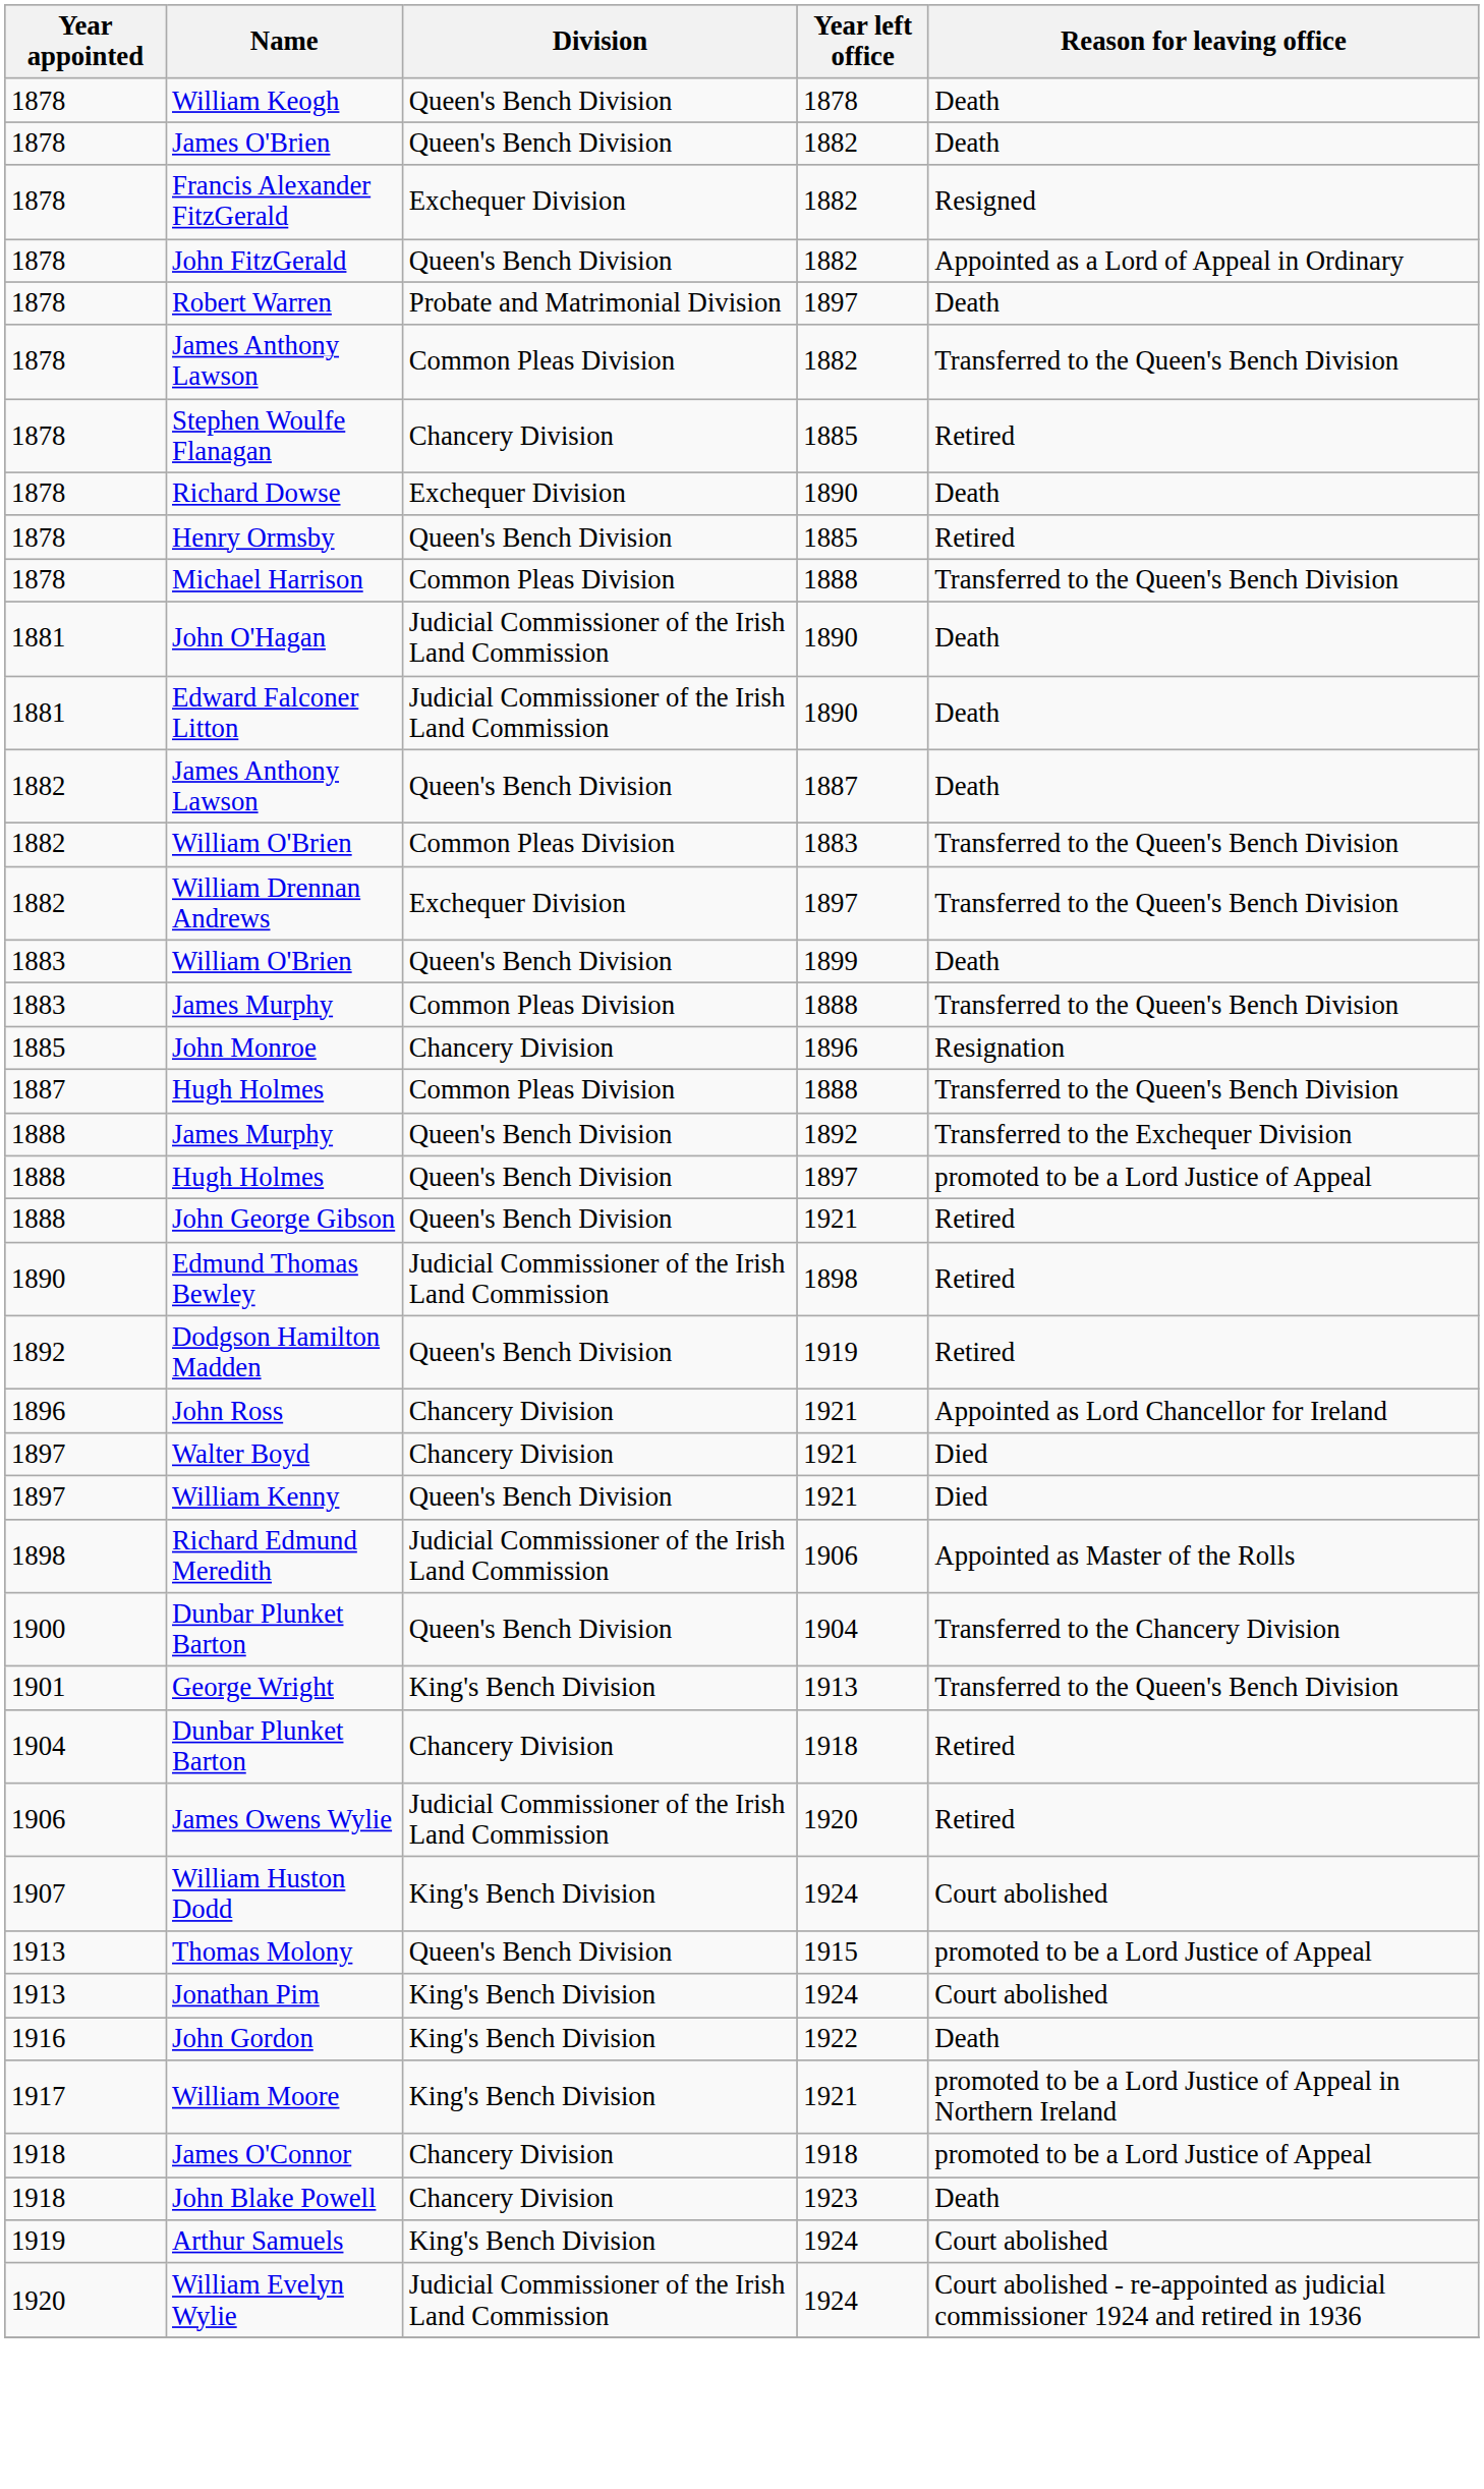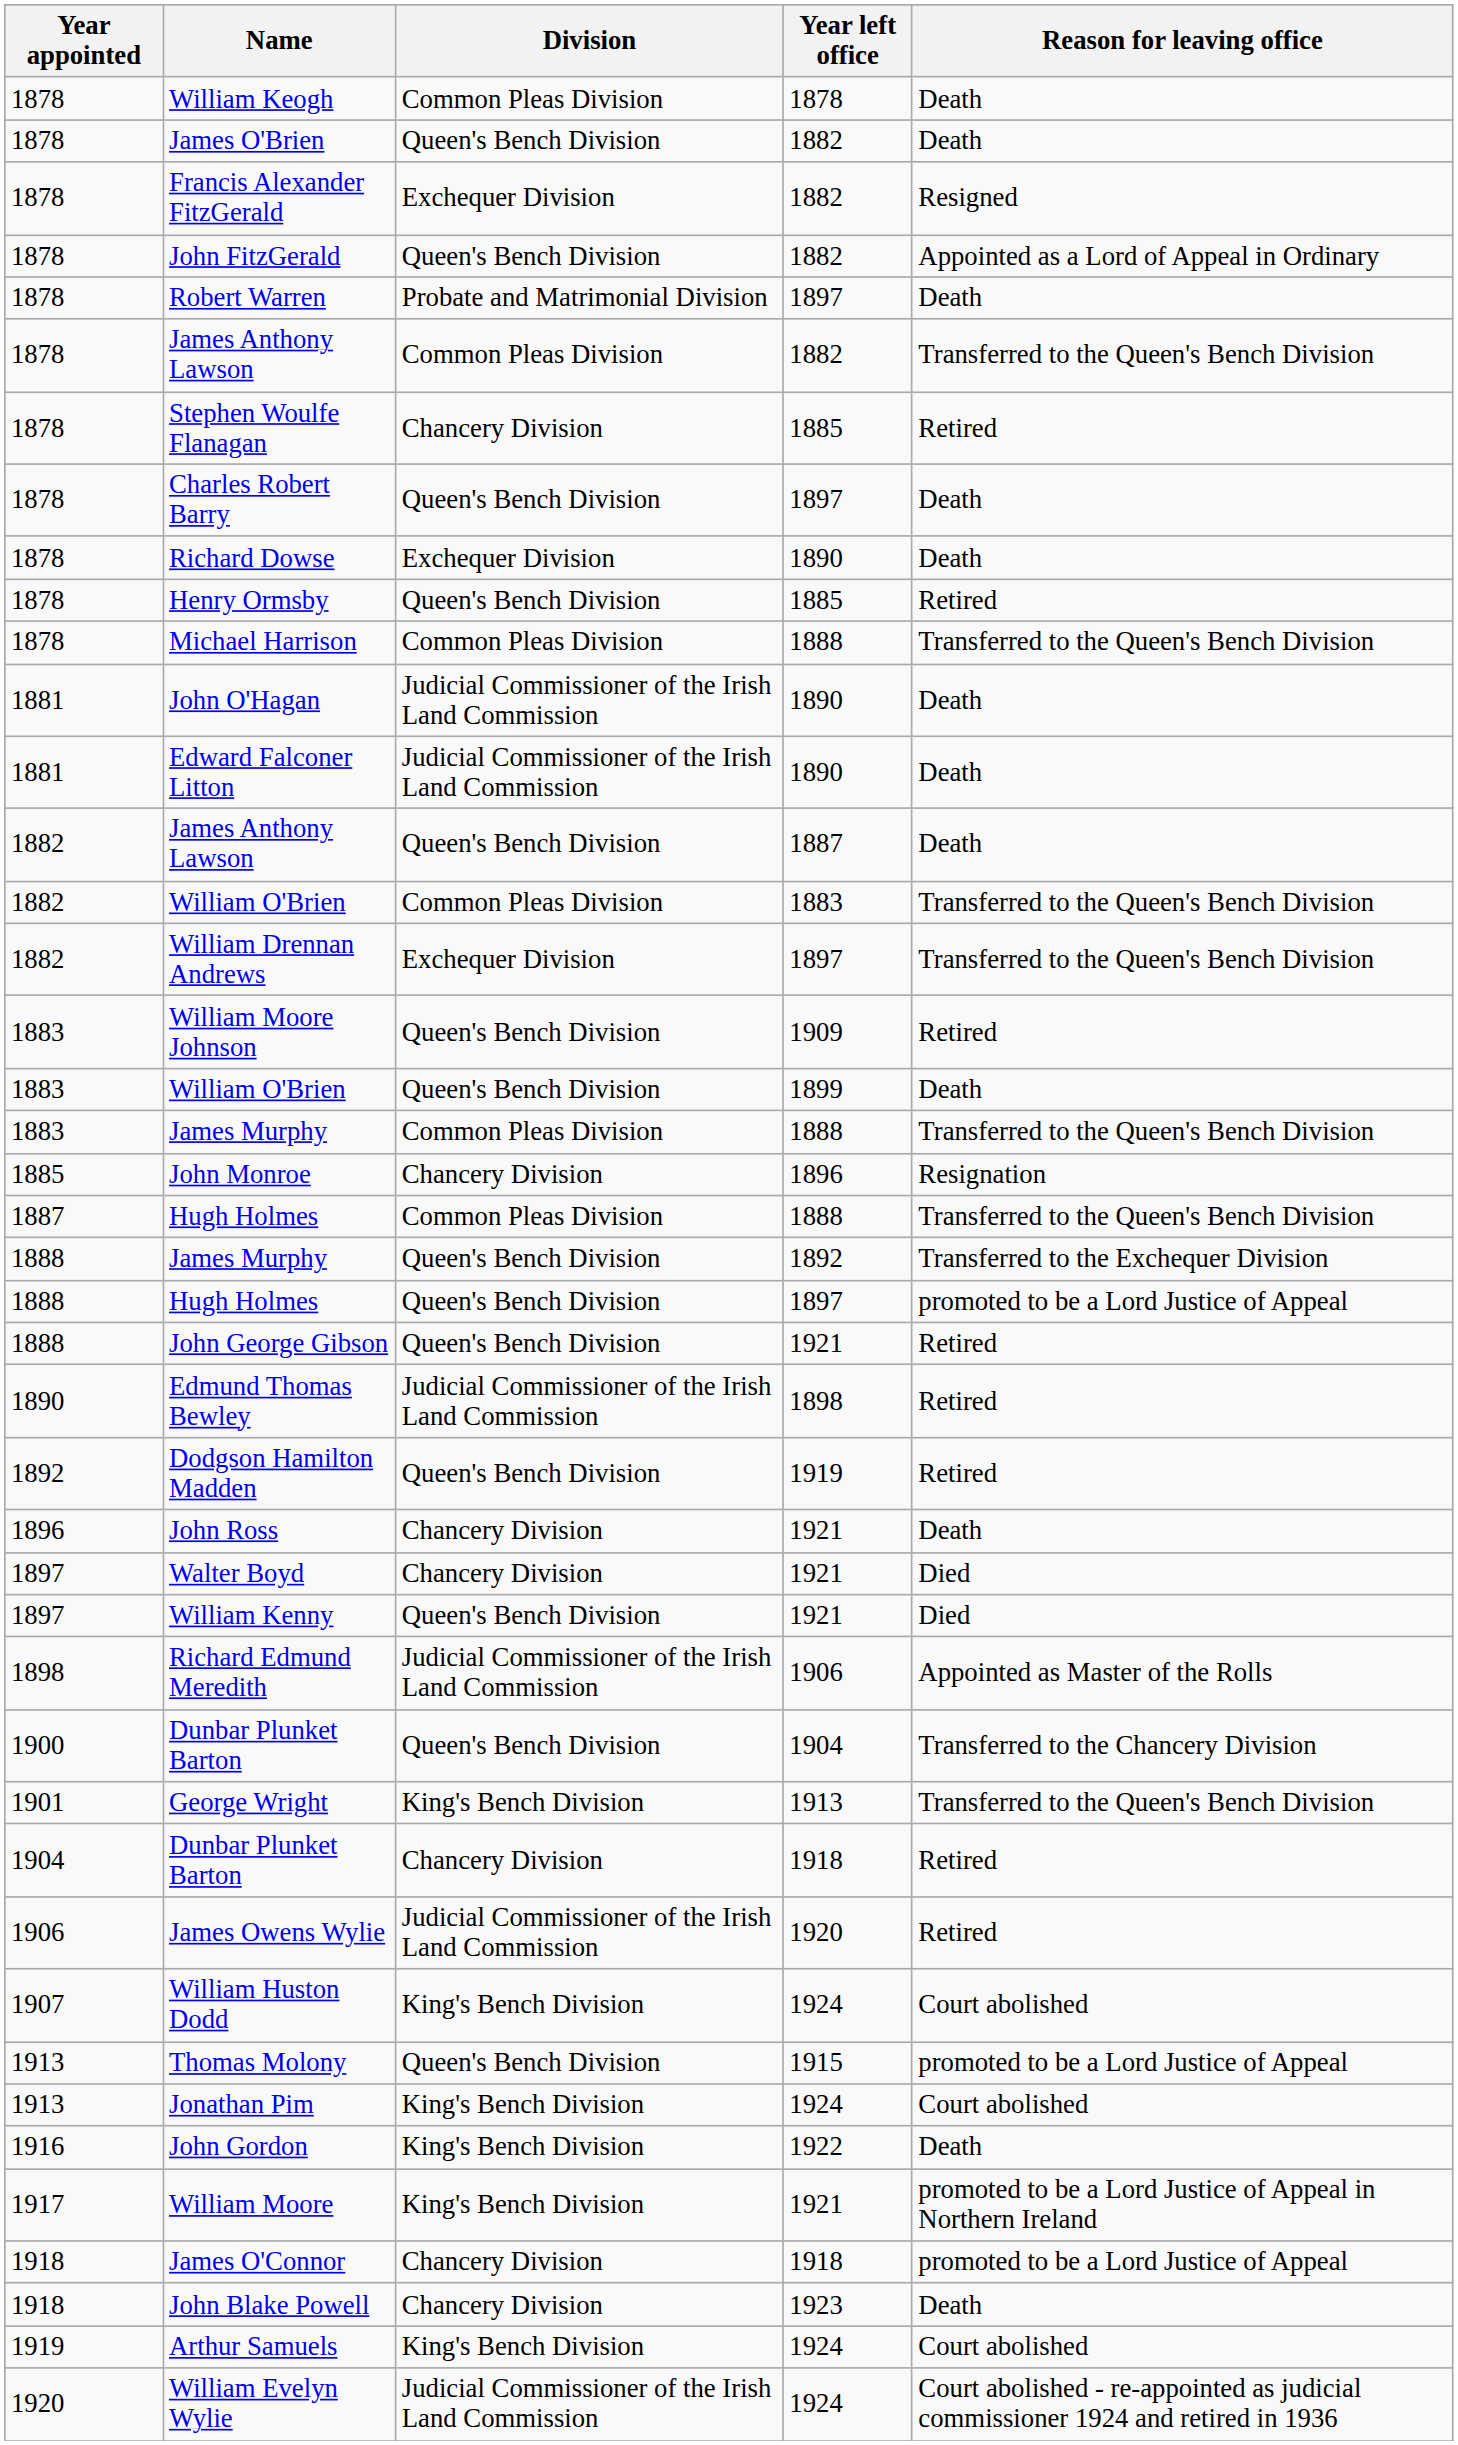William Keogh | Division: Queen's Bench Division -> Common Pleas Division
+ row: 1878 | Charles Robert Barry | Queen's Bench Division | 1897 | Death
+ row: 1883 | William Moore Johnson | Queen's Bench Division | 1909 | Retired
John Ross | Reason for leaving office: Appointed as Lord Chancellor for Ireland -> Death
